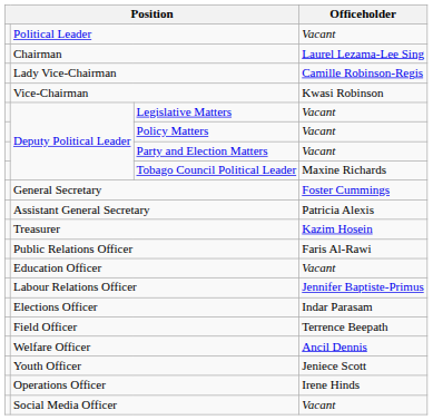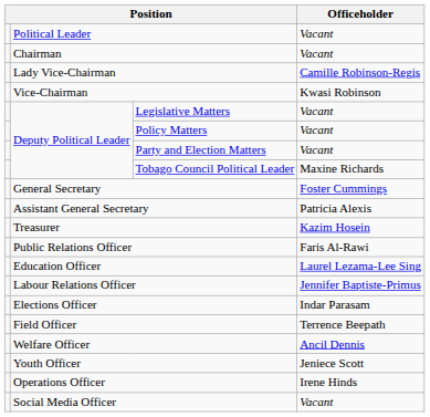Chairman | Officeholder: Laurel Lezama-Lee Sing -> Vacant
Education Officer | Officeholder: Vacant -> Laurel Lezama-Lee Sing
